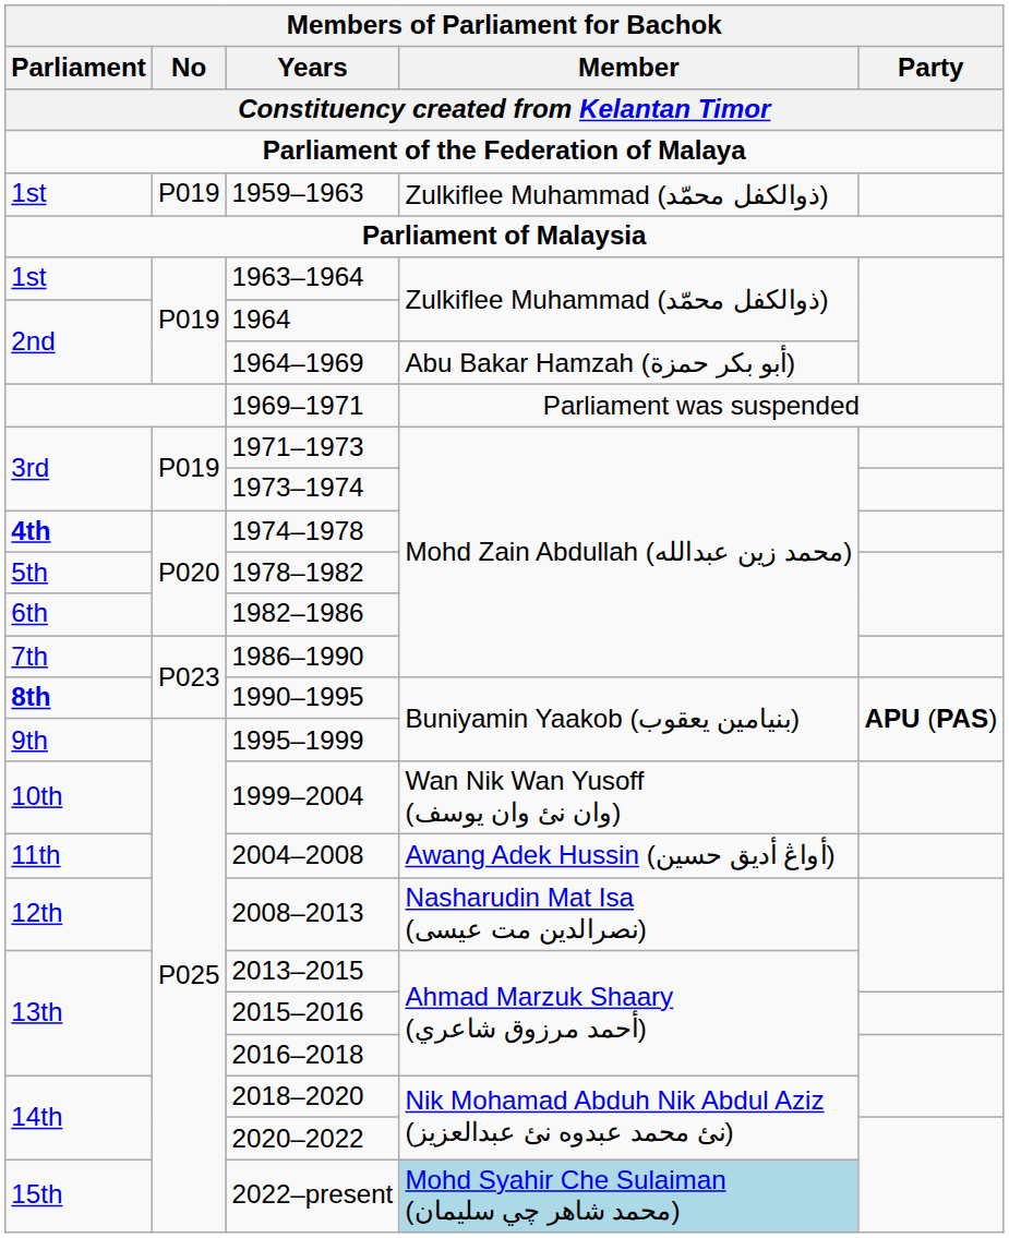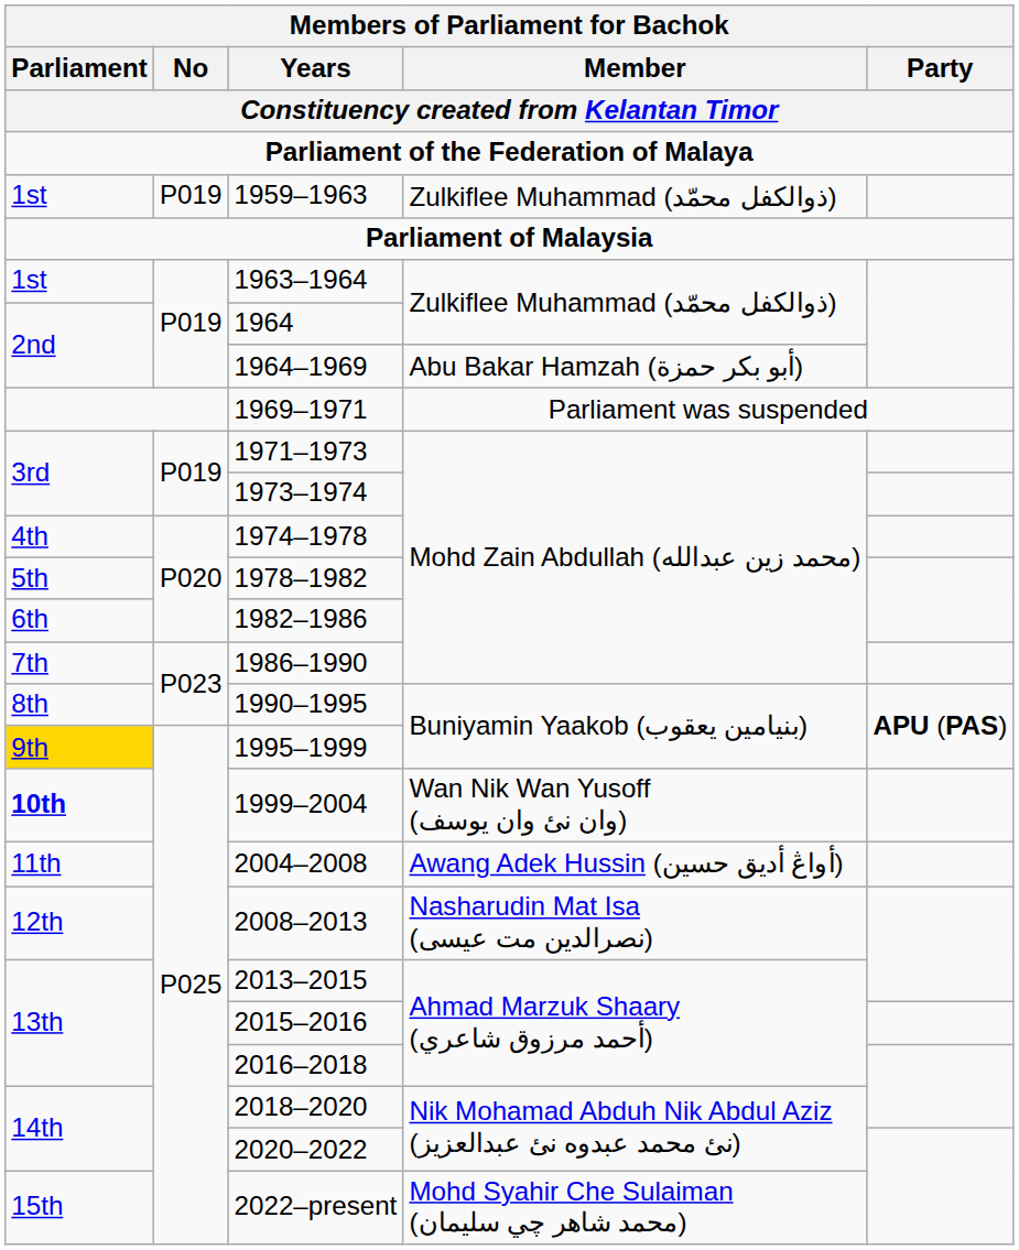1974–1978 | Parliament: bold -> normal
1990–1995 | Parliament: bold -> normal
1995–1999 | Parliament: no background -> gold background
1999–2004 | Parliament: normal -> bold
2022–present | Member: lightblue background -> no background
